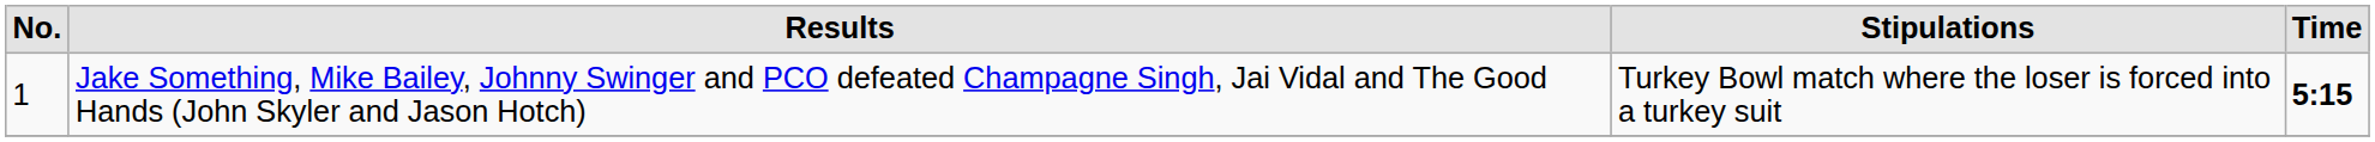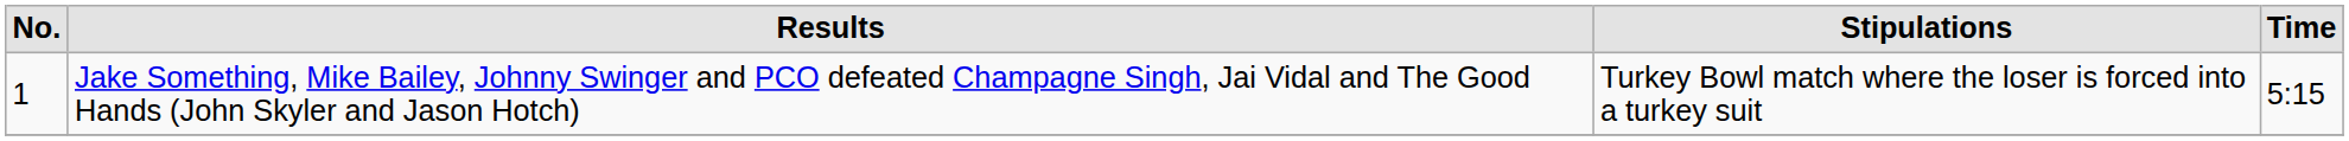row 2 | Time: bold -> normal
